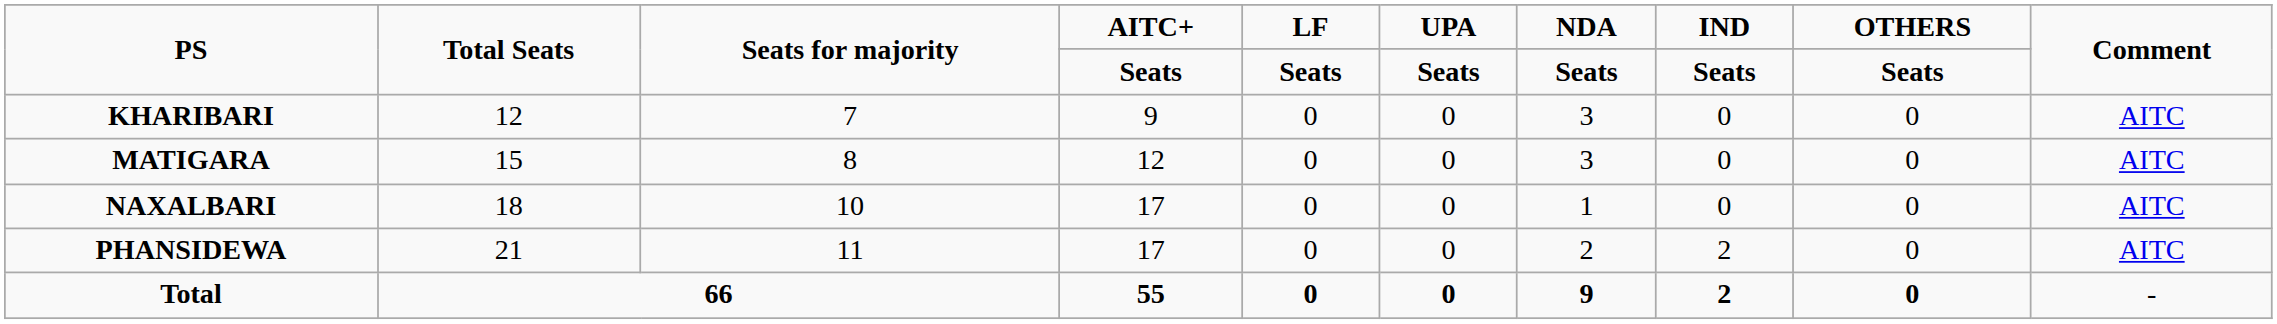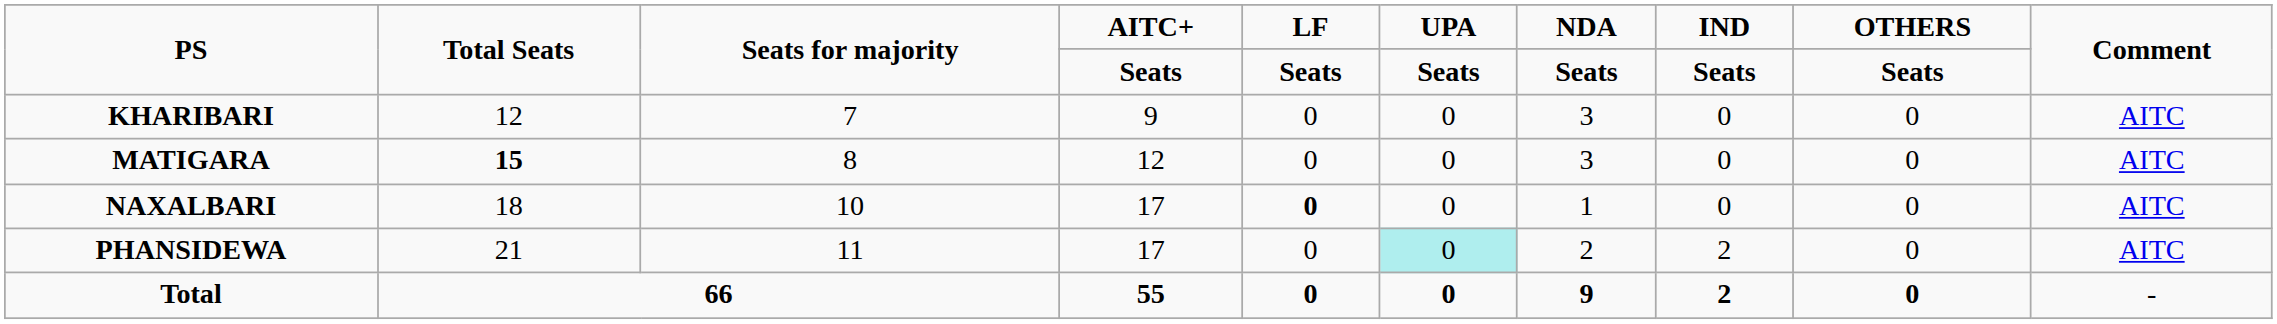MATIGARA | Total Seats: normal -> bold
NAXALBARI | LF: normal -> bold
PHANSIDEWA | UPA: no background -> paleturquoise background
